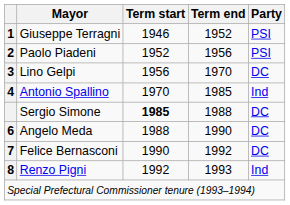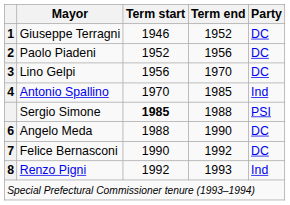Giuseppe Terragni | Party: PSI -> DC
Paolo Piadeni | Party: PSI -> DC
Sergio Simone | Party: DC -> PSI
